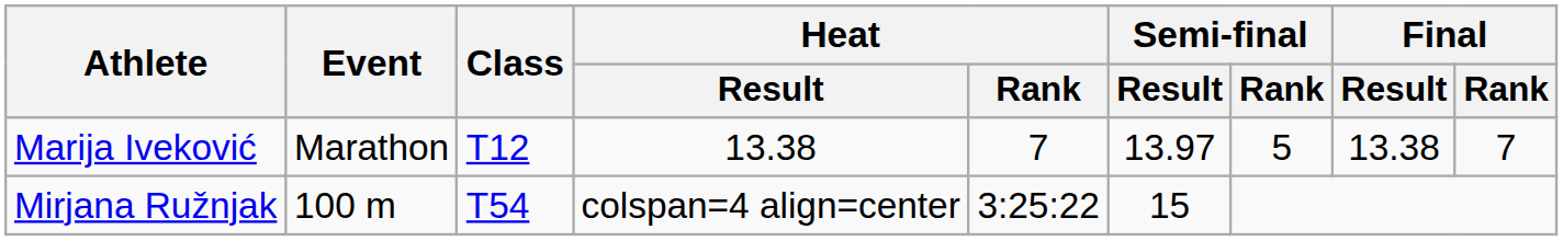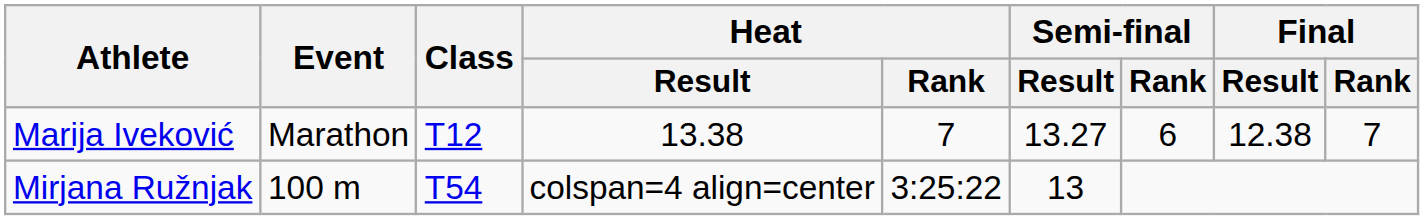Marija Iveković | Semi-final / Result: 13.97 -> 13.27
Marija Iveković | Semi-final / Rank: 5 -> 6
Marija Iveković | Final / Result: 13.38 -> 12.38
Mirjana Ružnjak | Semi-final / Result: 15 -> 13
